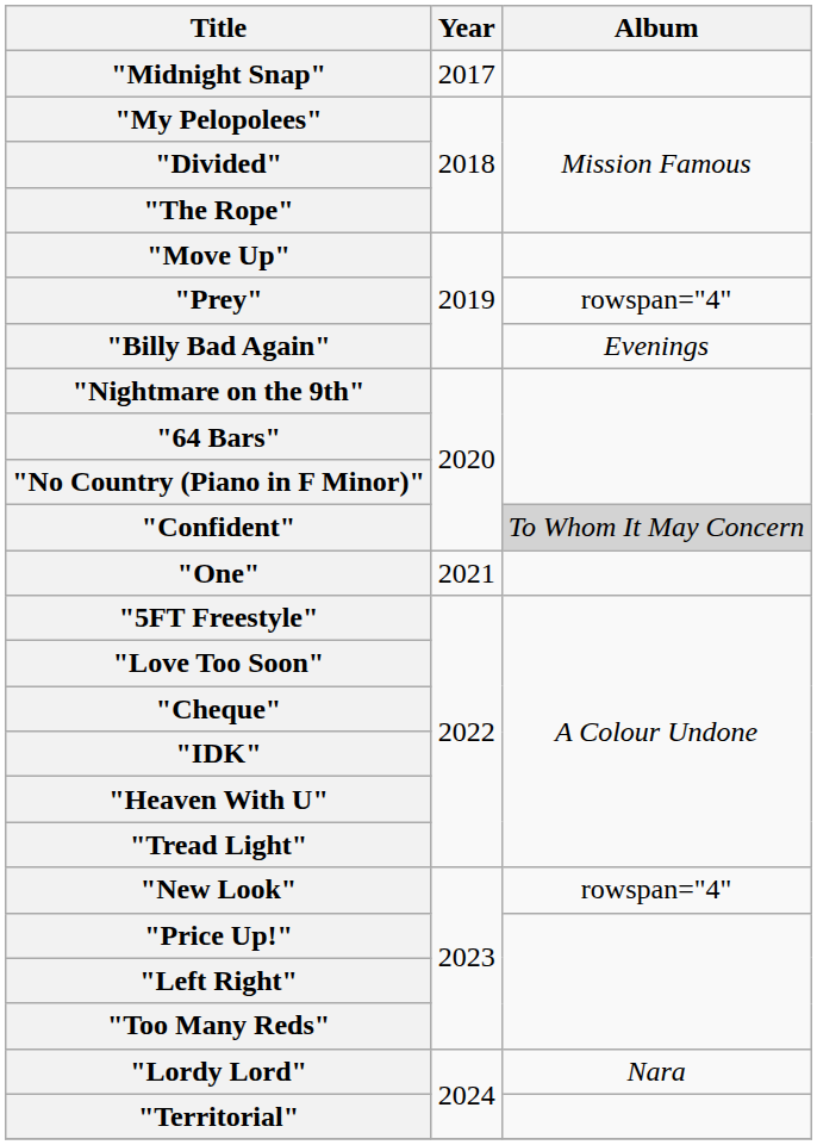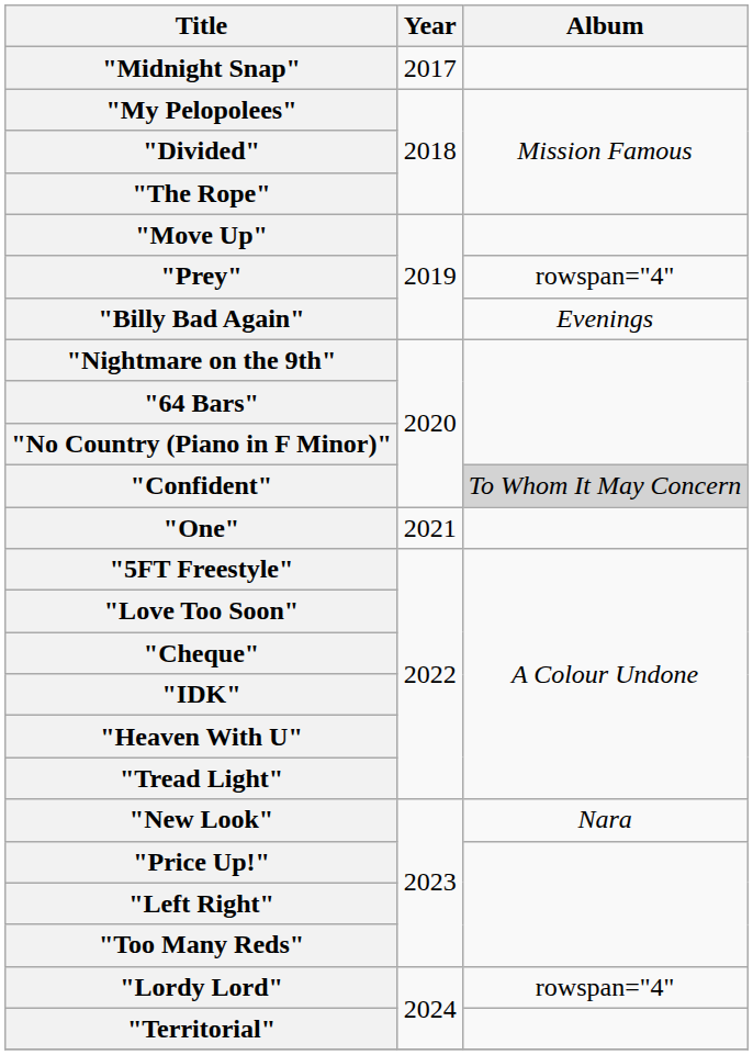"New Look" | Album: rowspan="4" -> Nara
"Lordy Lord" | Album: Nara -> rowspan="4"
